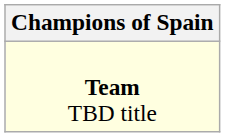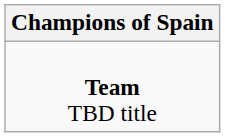row 2 | column 1: lightyellow background -> no background
